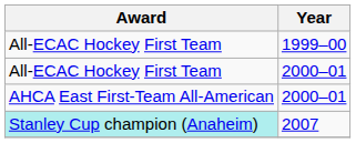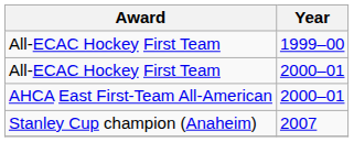row 5 | Award: paleturquoise background -> no background
